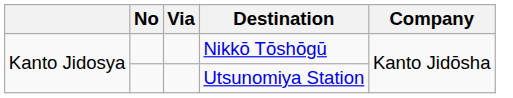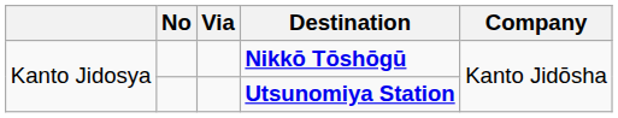Nikkō Tōshōgū | Destination: normal -> bold
Utsunomiya Station | Destination: normal -> bold
